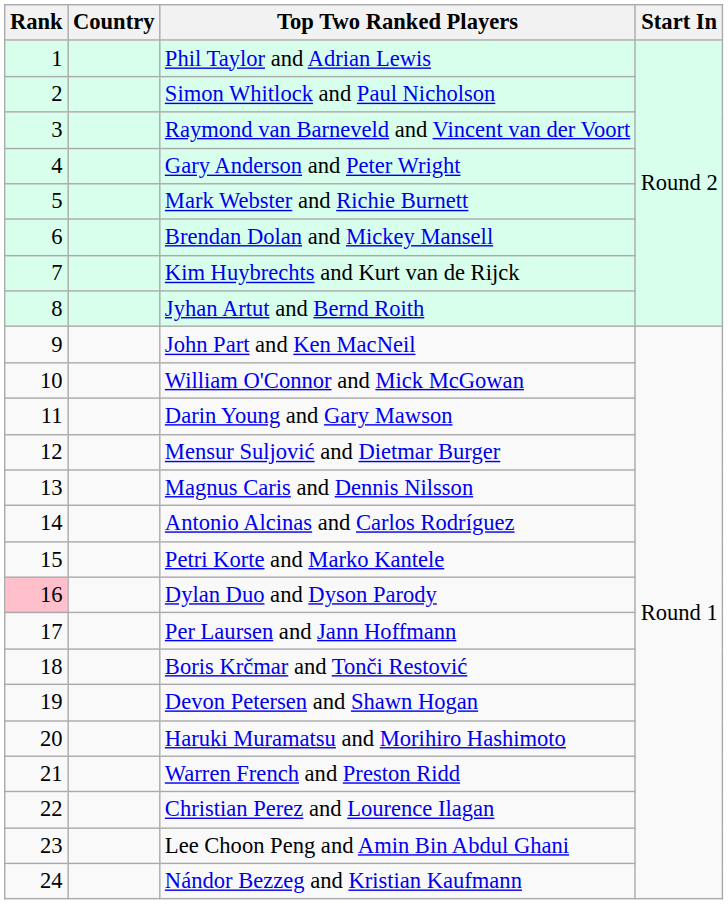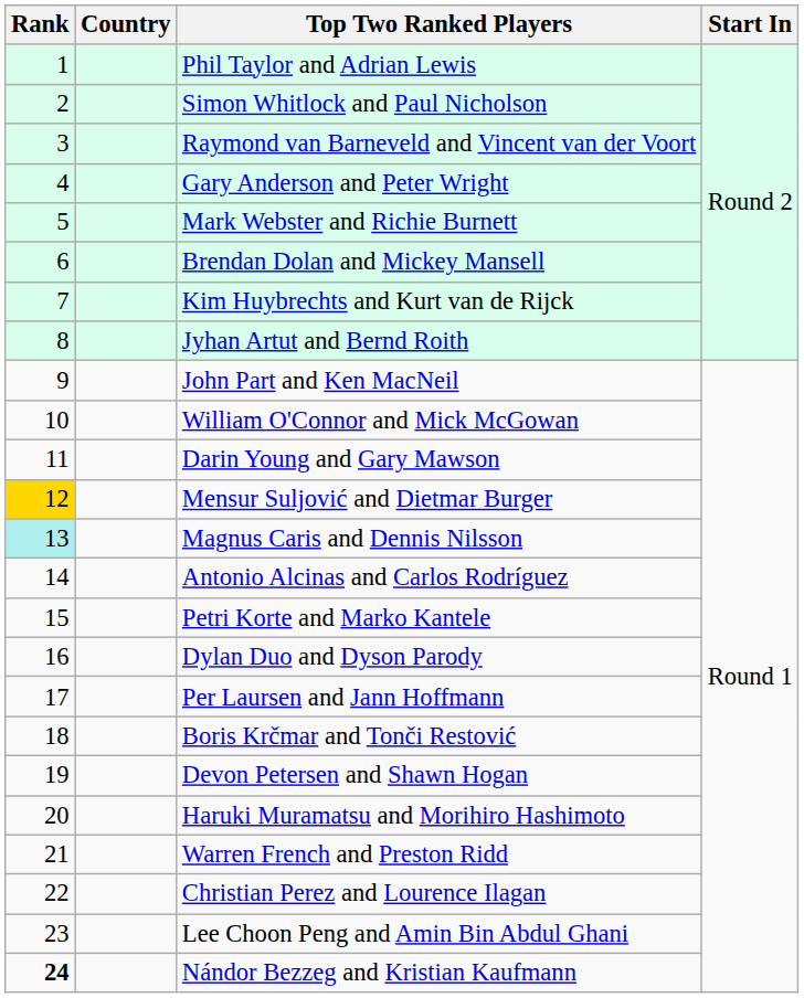Mensur Suljović and Dietmar Burger | Rank: no background -> gold background
Magnus Caris and Dennis Nilsson | Rank: no background -> paleturquoise background
Dylan Duo and Dyson Parody | Rank: pink background -> no background
Nándor Bezzeg and Kristian Kaufmann | Rank: normal -> bold
